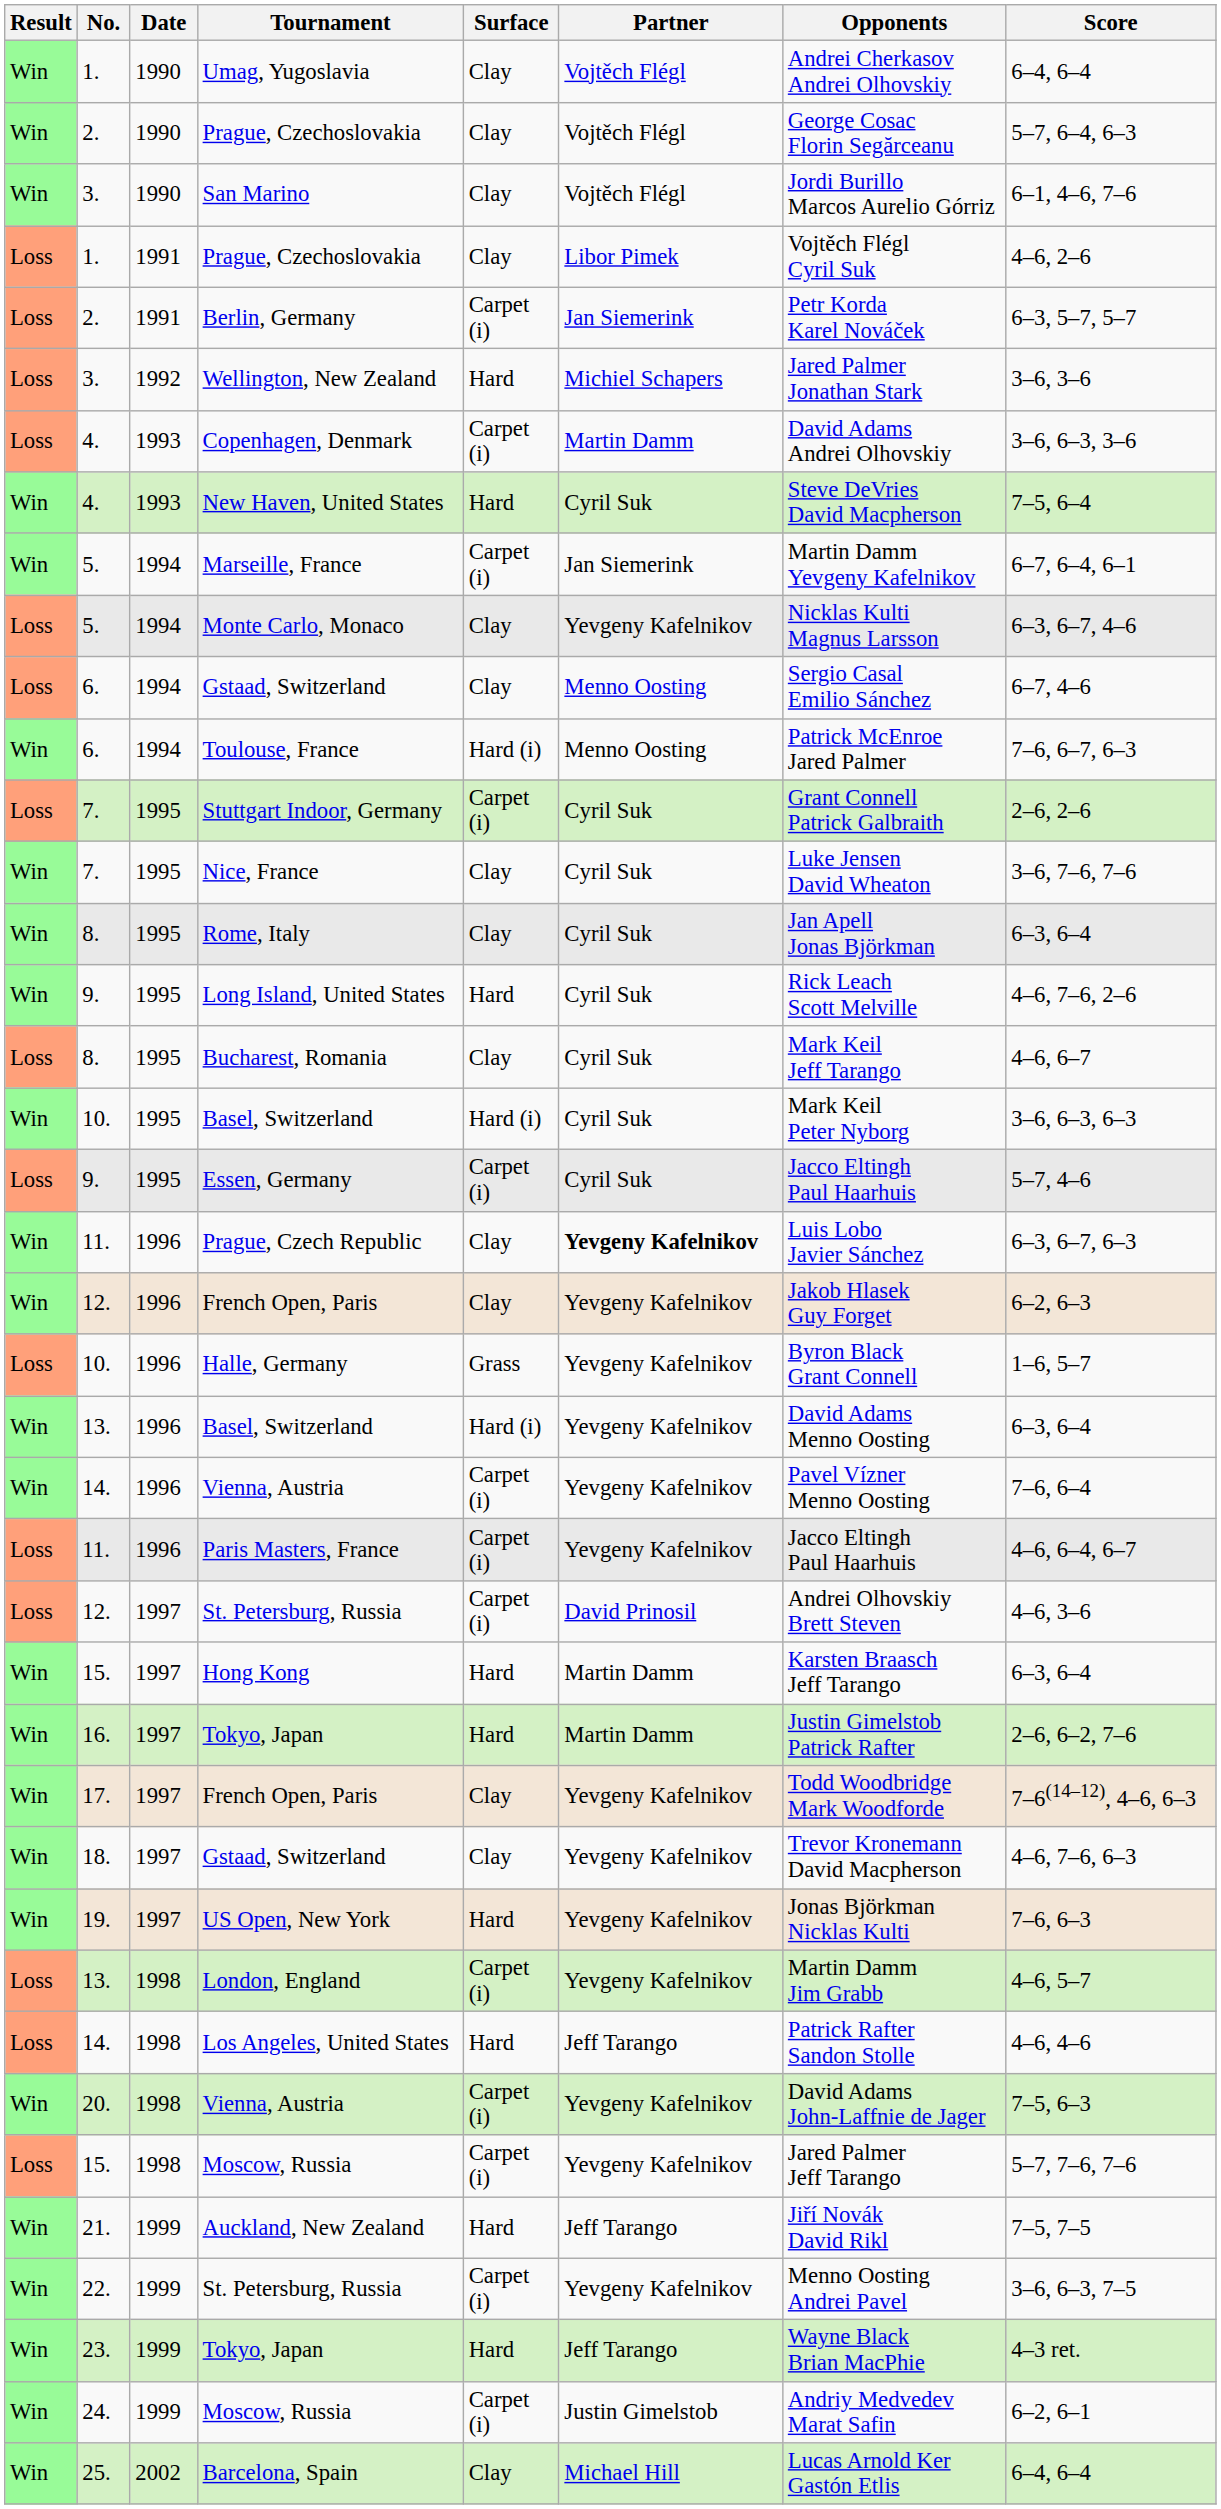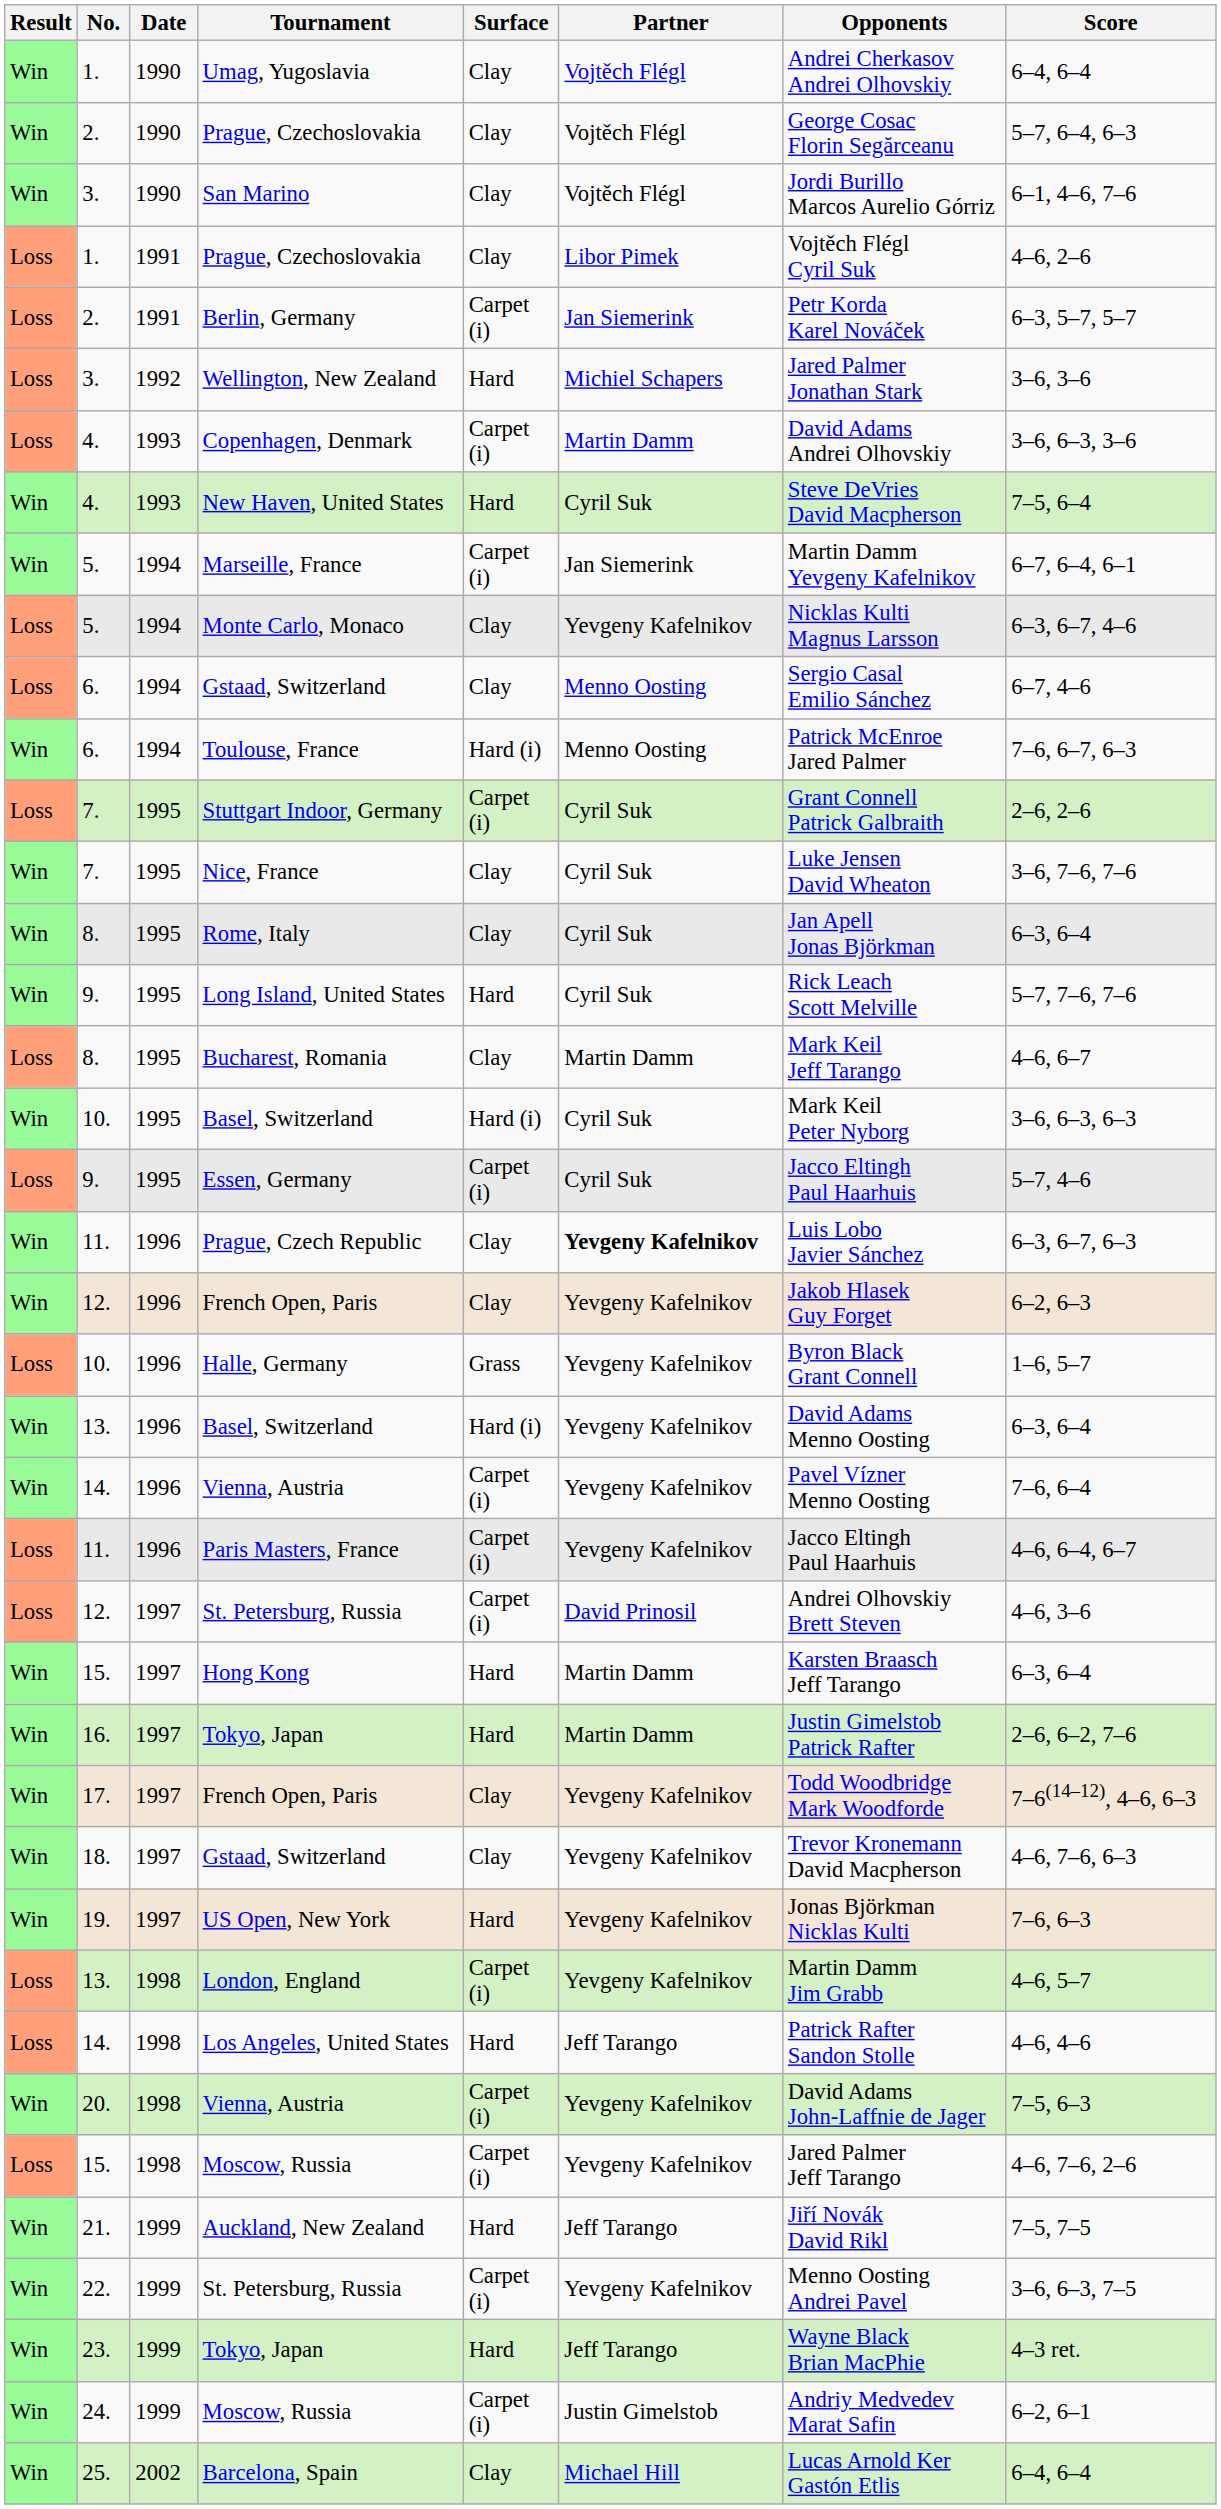Long Island, United States | Score: 4–6, 7–6, 2–6 -> 5–7, 7–6, 7–6
Bucharest, Romania | Partner: Cyril Suk -> Martin Damm
15. / Moscow, Russia | Score: 5–7, 7–6, 7–6 -> 4–6, 7–6, 2–6
